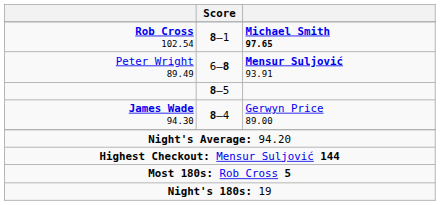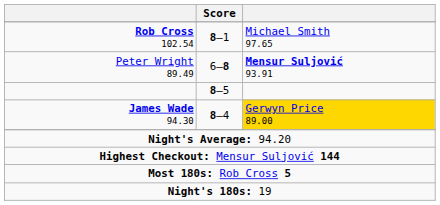Rob Cross 102.54 | column 3: bold -> normal
James Wade 94.30 | column 3: no background -> gold background
